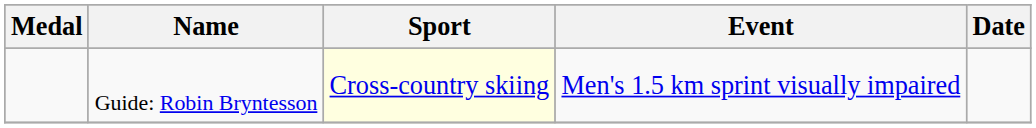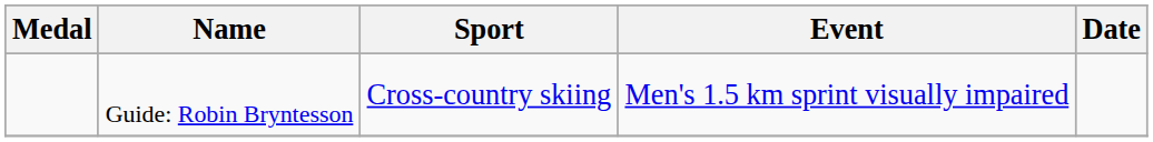Guide: Robin Bryntesson | Sport: lightyellow background -> no background
